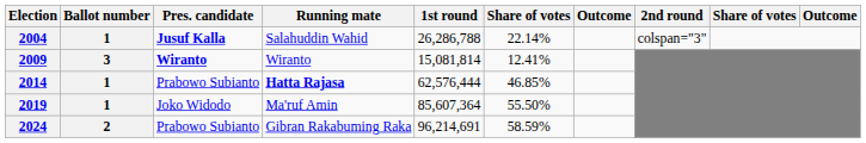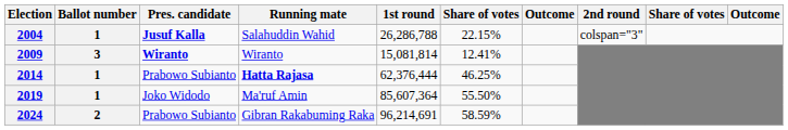2004 | column 6: 22.14% -> 22.15%
2014 | 1st round: 62,576,444 -> 62,376,444
2014 | column 6: 46.85% -> 46.25%
